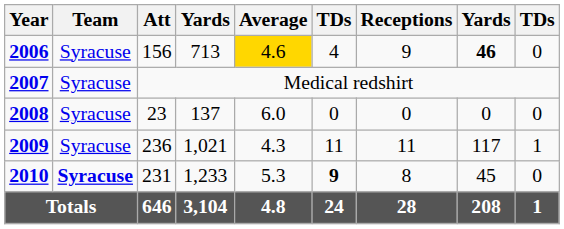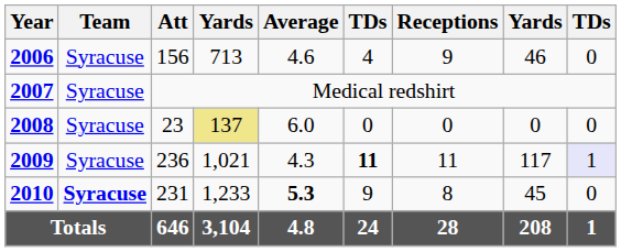2006 | Average: gold background -> no background
2006 | column 8: bold -> normal
2008 | column 4: no background -> khaki background
2009 | column 6: normal -> bold
2009 | column 9: no background -> lavender background
2010 | Average: normal -> bold
2010 | column 6: bold -> normal
